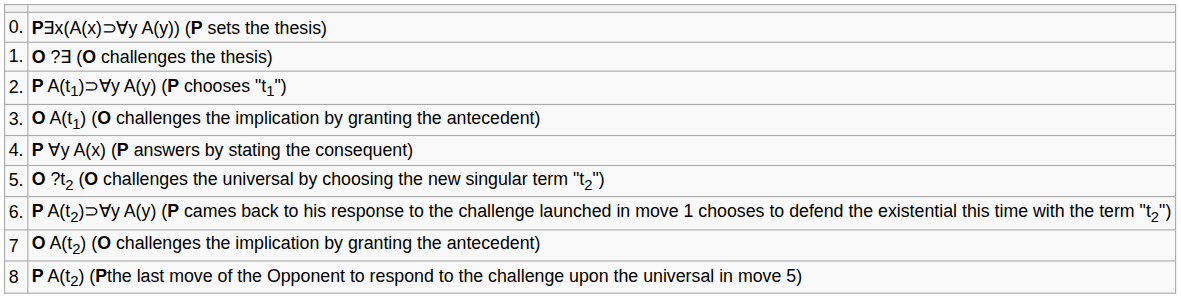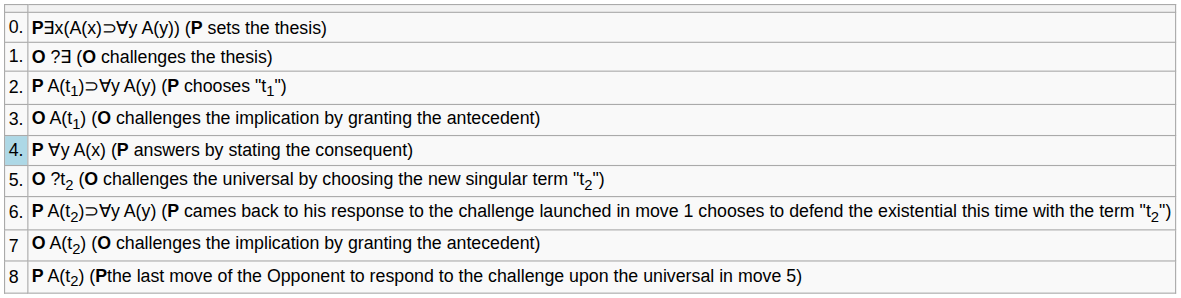P ∀y A(x) (P answers by stating the consequent) | column 1: no background -> lightblue background
